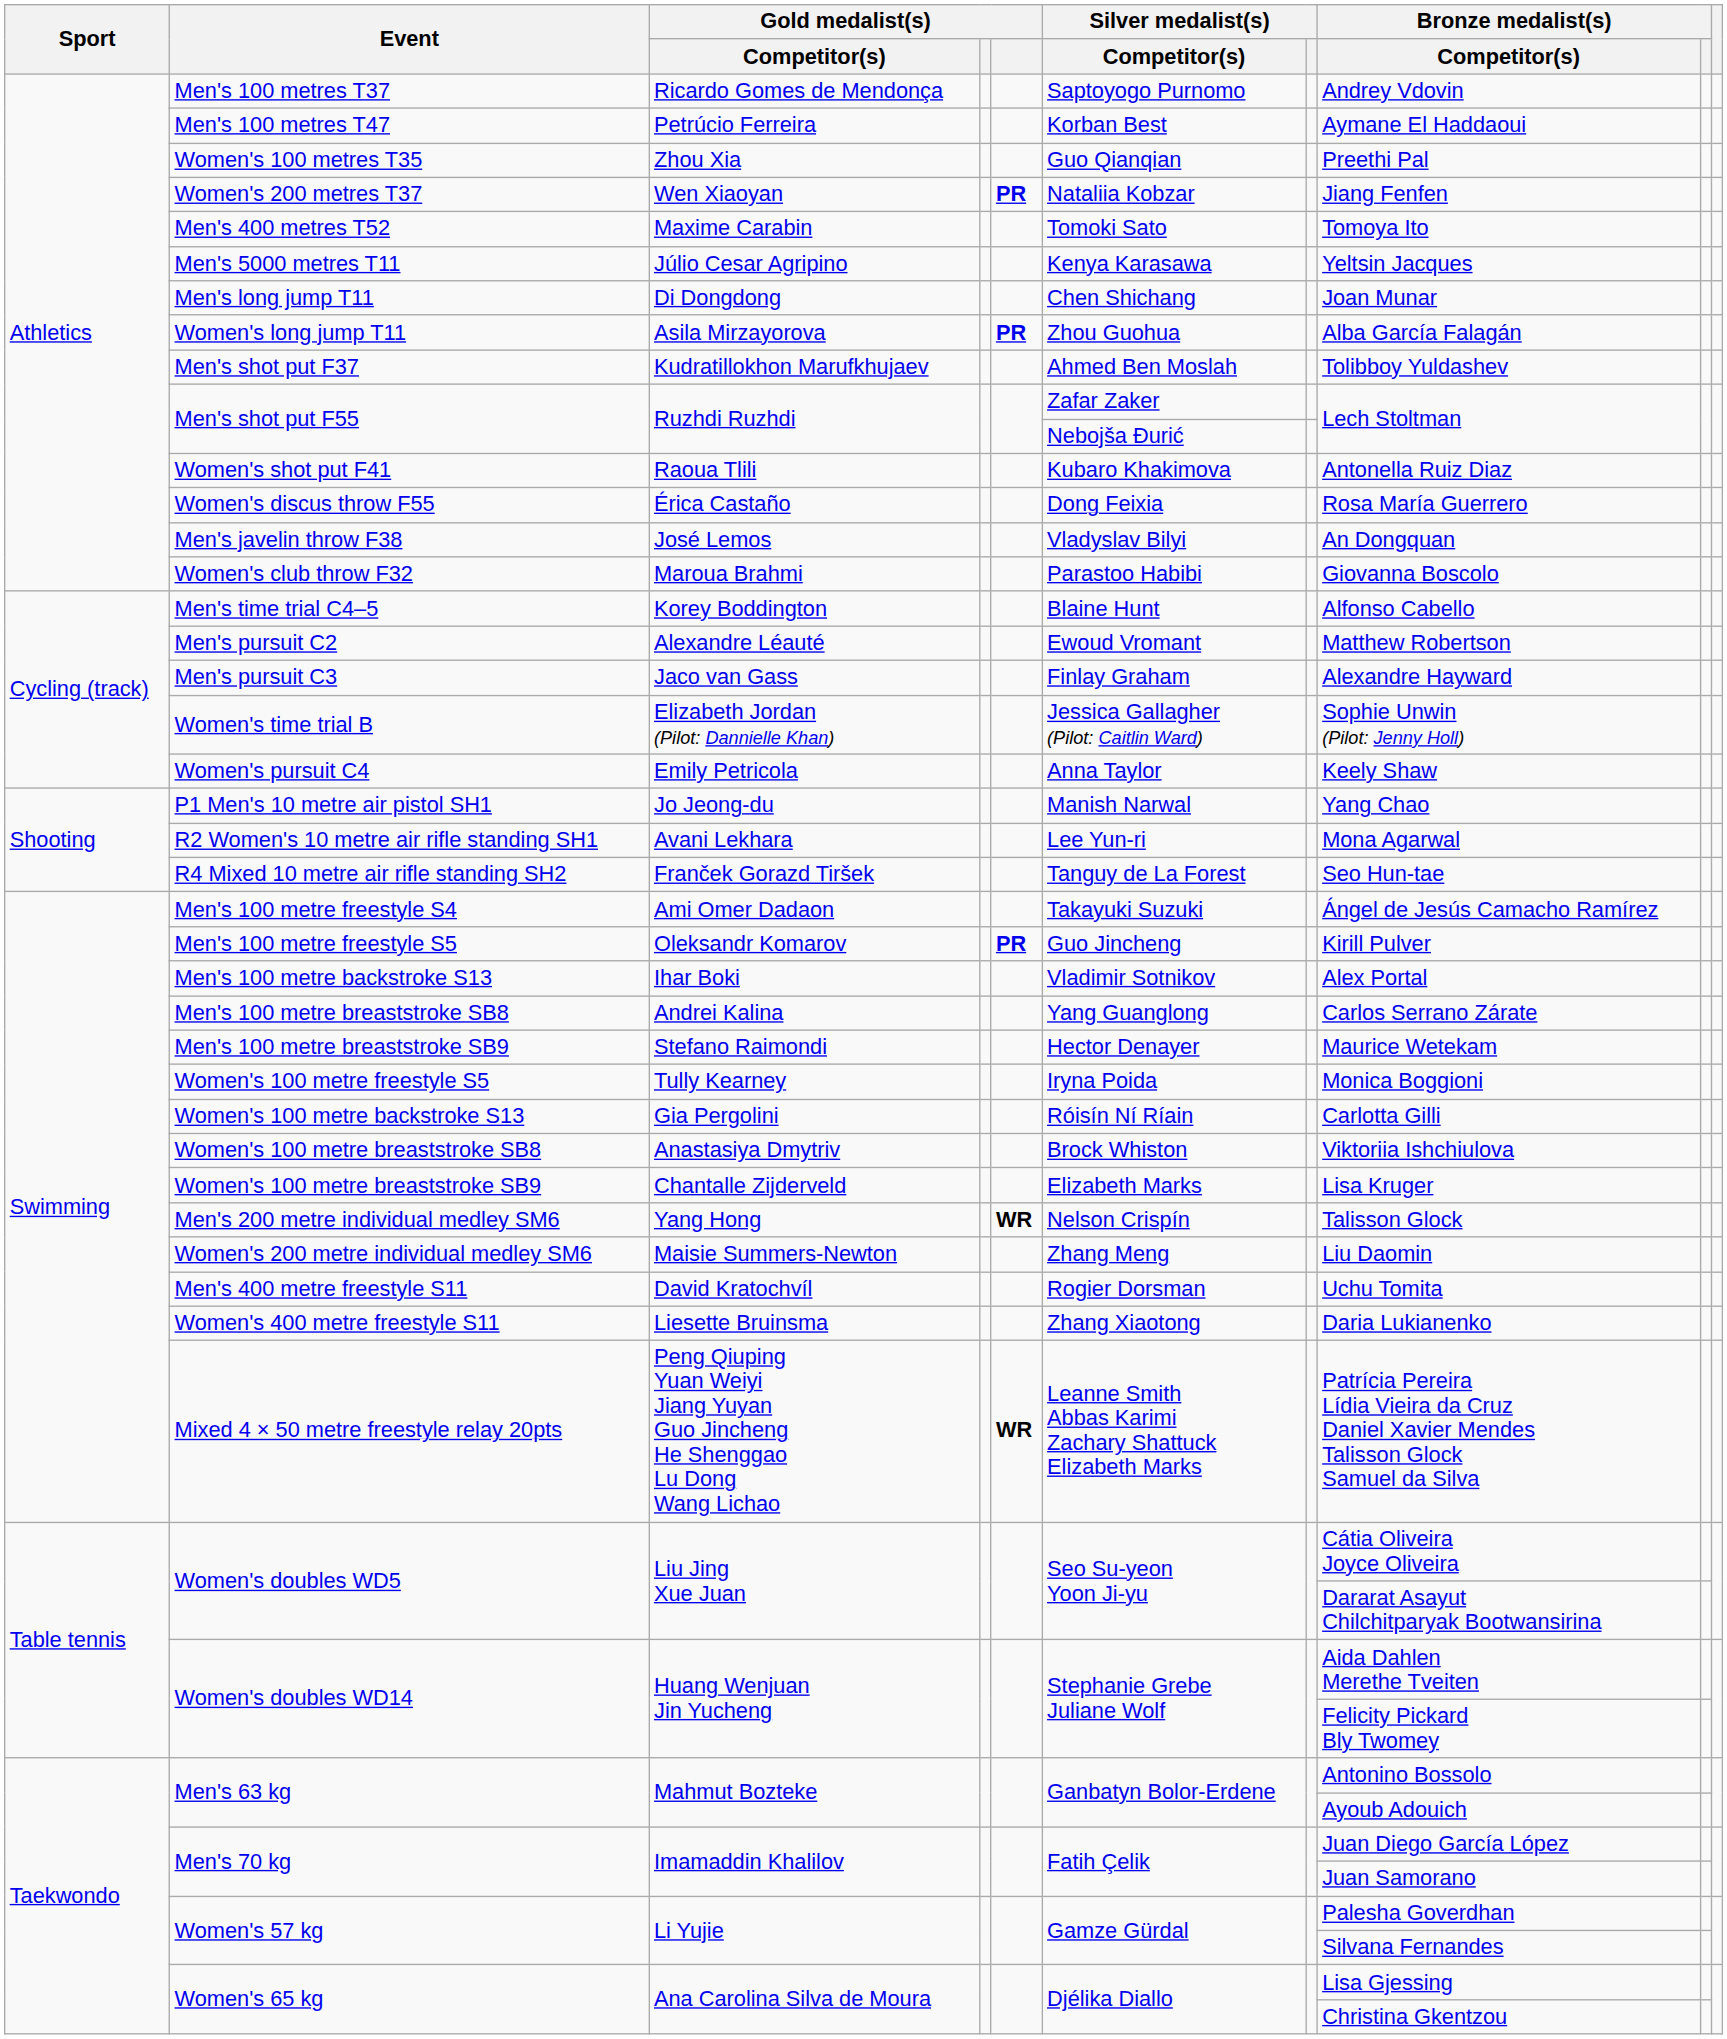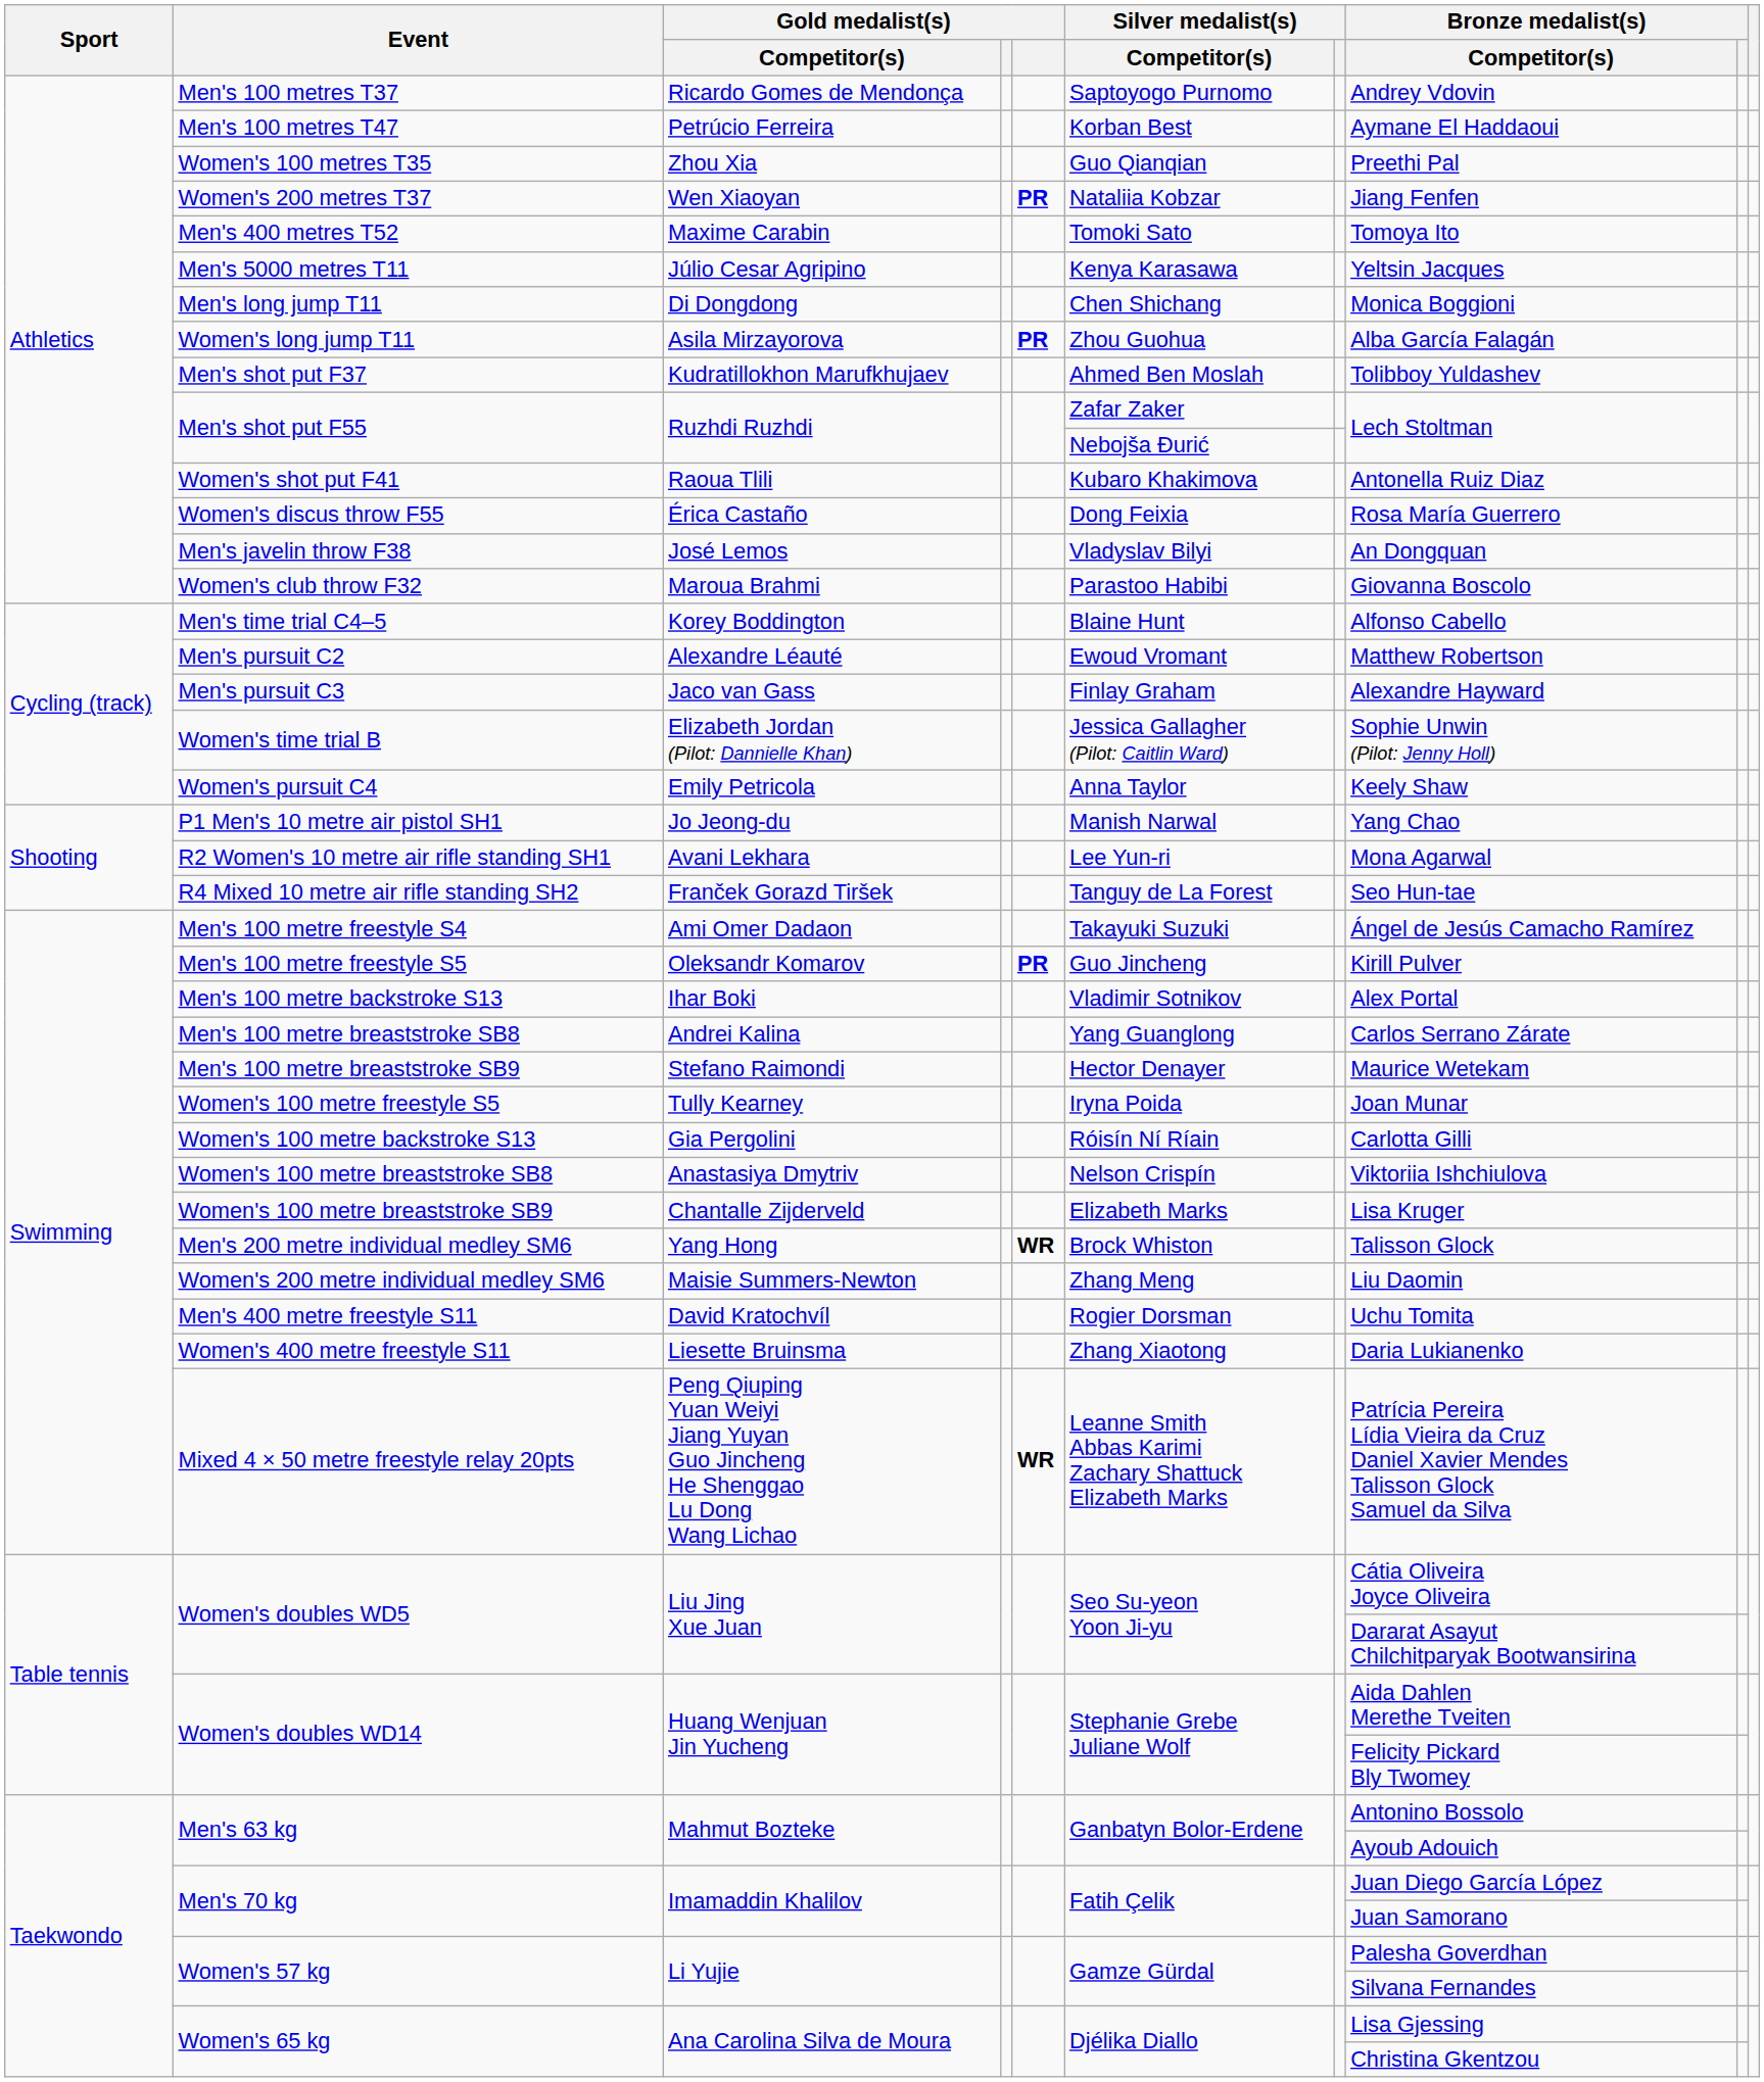Men's long jump T11 | Bronze medalist(s) / Competitor(s): Joan Munar -> Monica Boggioni
Women's 100 metre freestyle S5 | Bronze medalist(s) / Competitor(s): Monica Boggioni -> Joan Munar
Women's 100 metre breaststroke SB8 | Silver medalist(s) / Competitor(s): Brock Whiston -> Nelson Crispín
Men's 200 metre individual medley SM6 | Silver medalist(s) / Competitor(s): Nelson Crispín -> Brock Whiston
